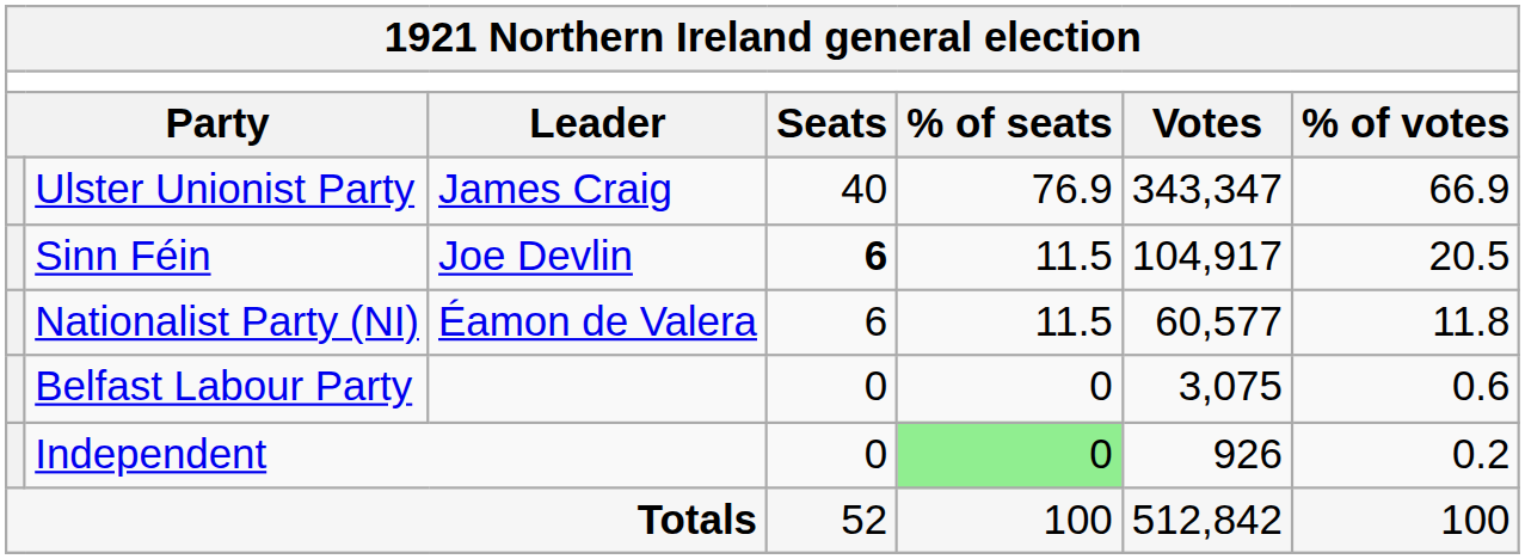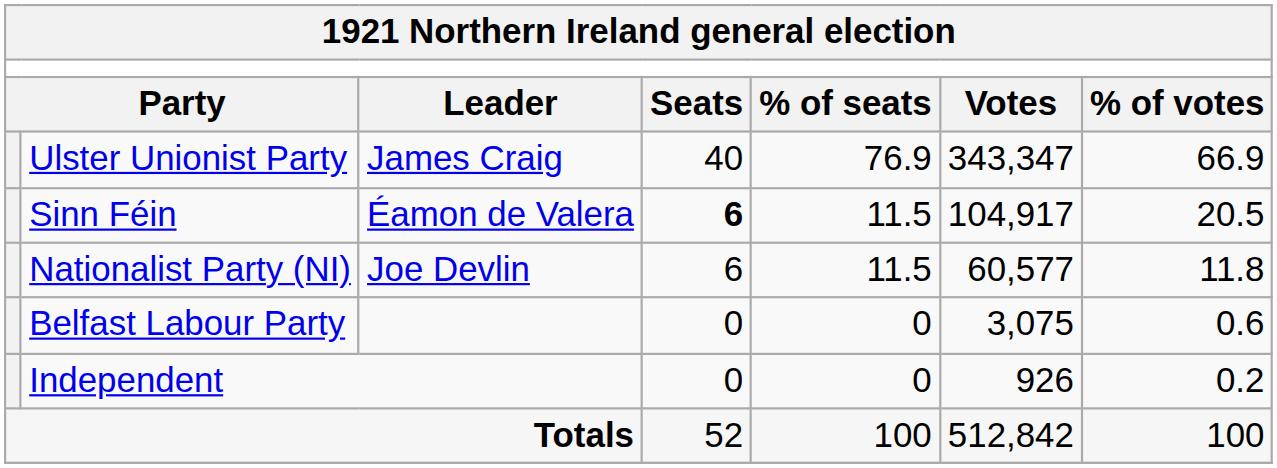Sinn Féin | Leader: Joe Devlin -> Éamon de Valera
Nationalist Party (NI) | Leader: Éamon de Valera -> Joe Devlin
Independent | % of seats: lightgreen background -> no background
